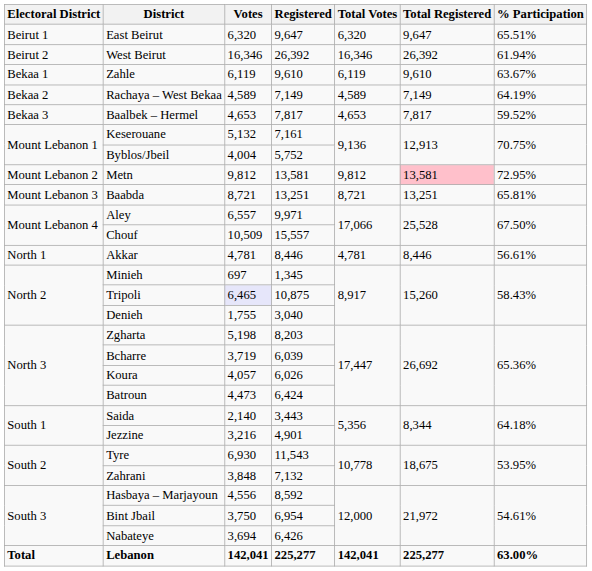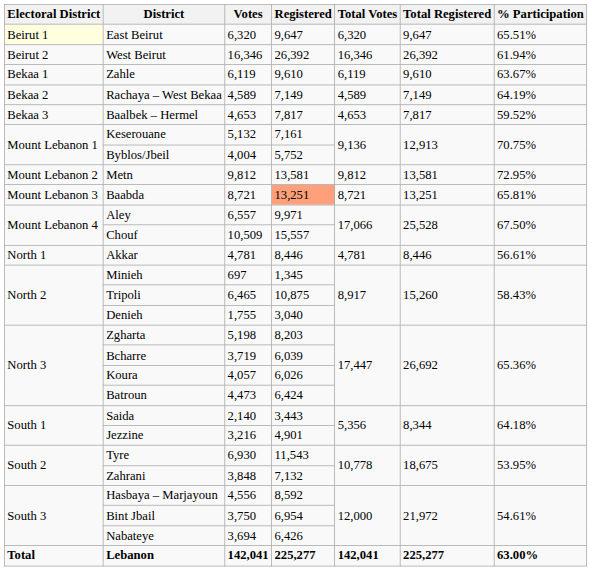East Beirut | Electoral District: no background -> lightyellow background
Metn | Total Registered: pink background -> no background
Baabda | Registered: no background -> lightsalmon background
Tripoli | Votes: lavender background -> no background
